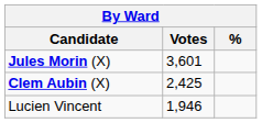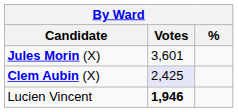Clem Aubin (X) | Votes: no background -> lavender background
Lucien Vincent | Votes: normal -> bold
